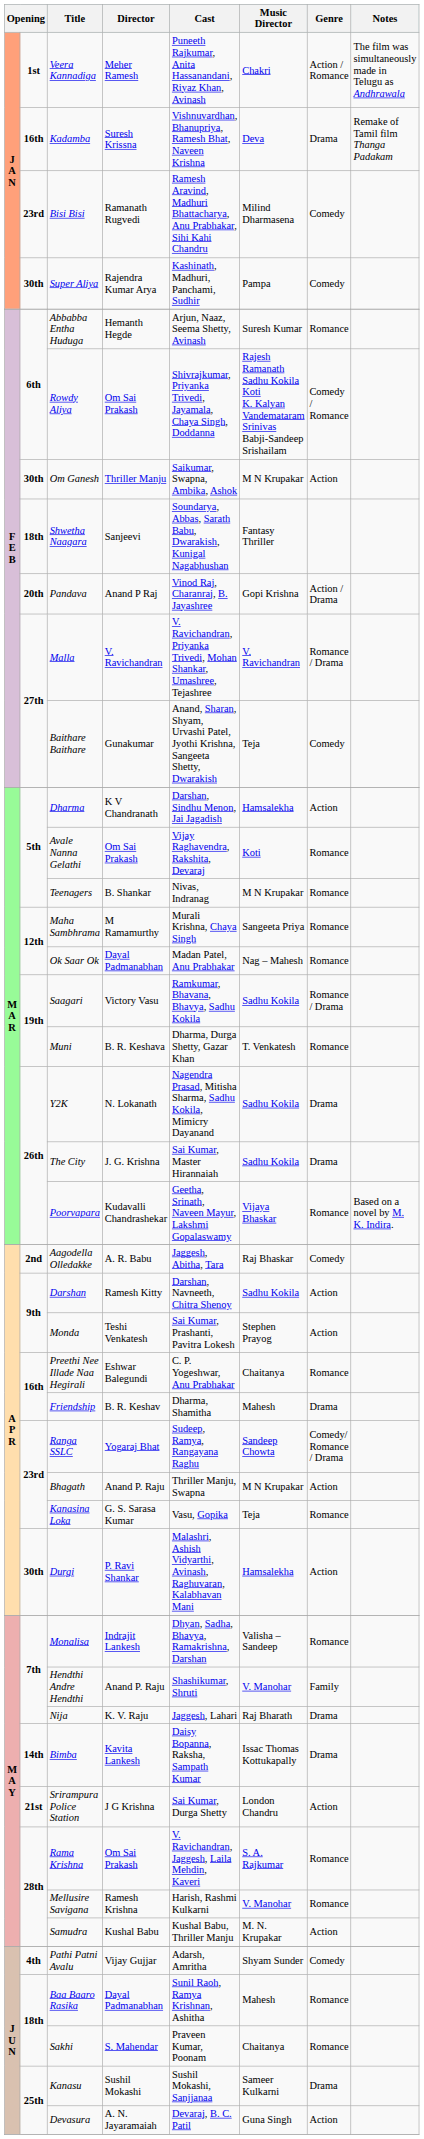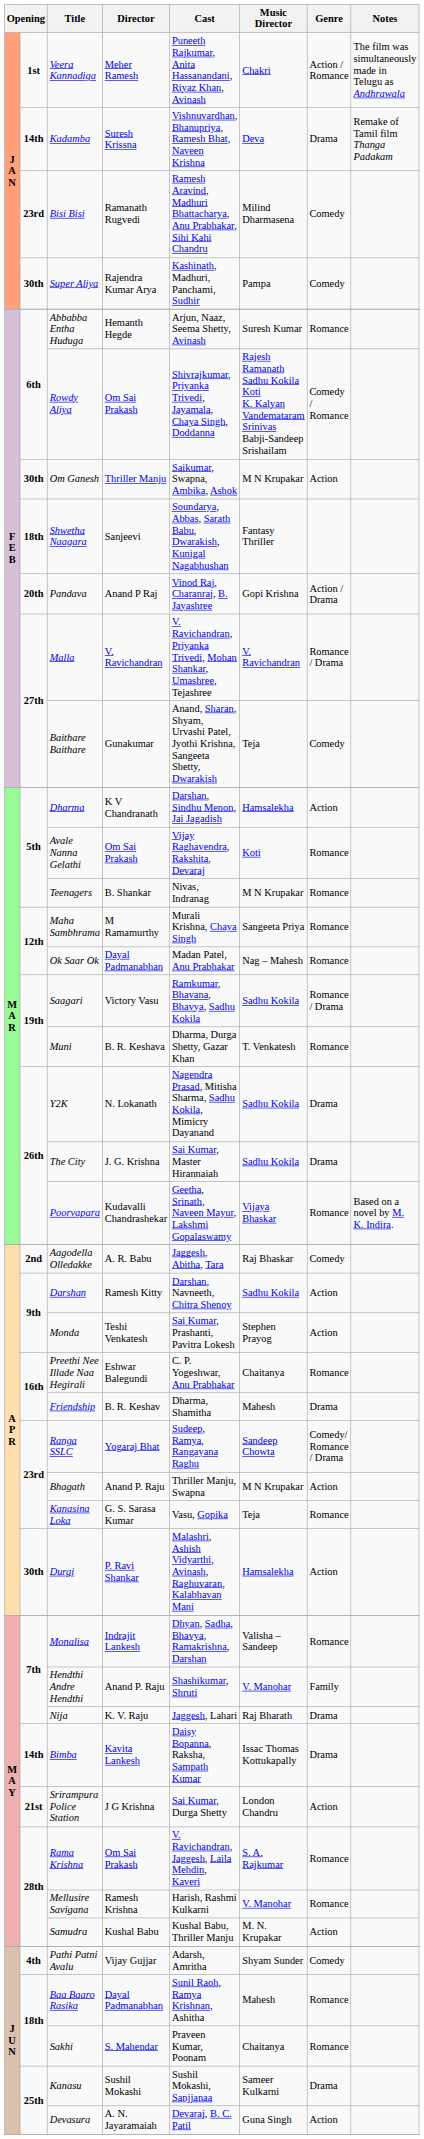Kadamba | column 2: 16th -> 14th
